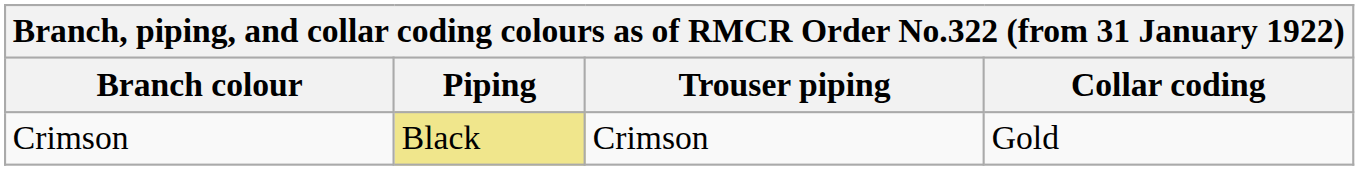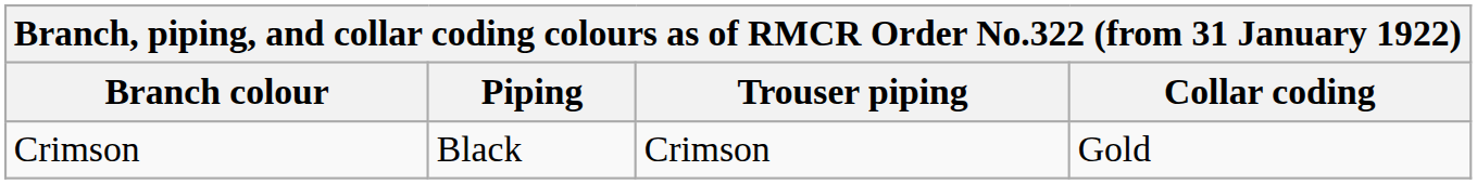row 3 | Piping: khaki background -> no background
